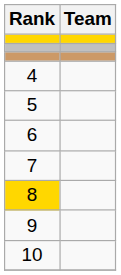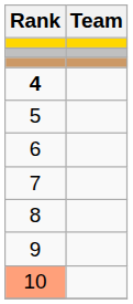row 5 | Rank: normal -> bold
row 9 | Rank: gold background -> no background
row 11 | Rank: no background -> lightsalmon background
